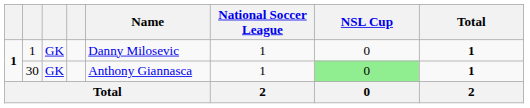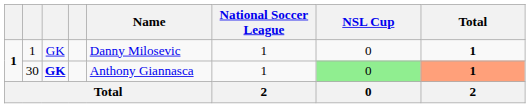30 | column 3: normal -> bold
30 | Total: no background -> lightsalmon background
